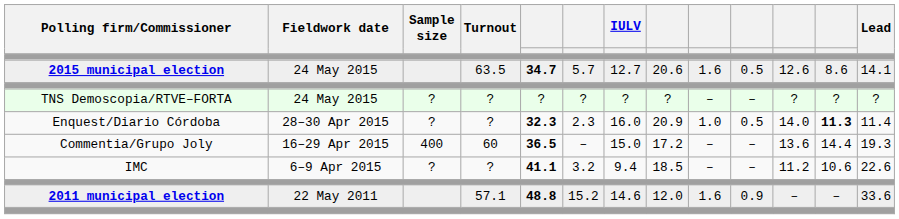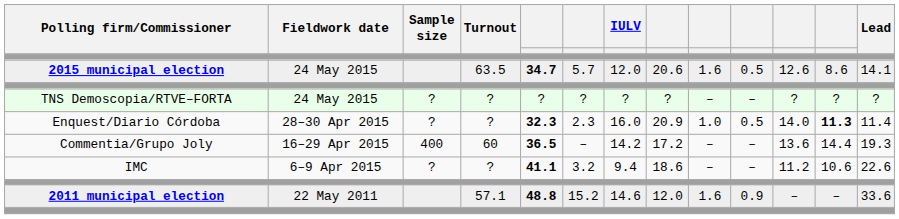2015 municipal election | IULV: 12.7 -> 12.0
Commentia/Grupo Joly | IULV: 15.0 -> 14.2
IMC | column 8: 18.5 -> 18.6
